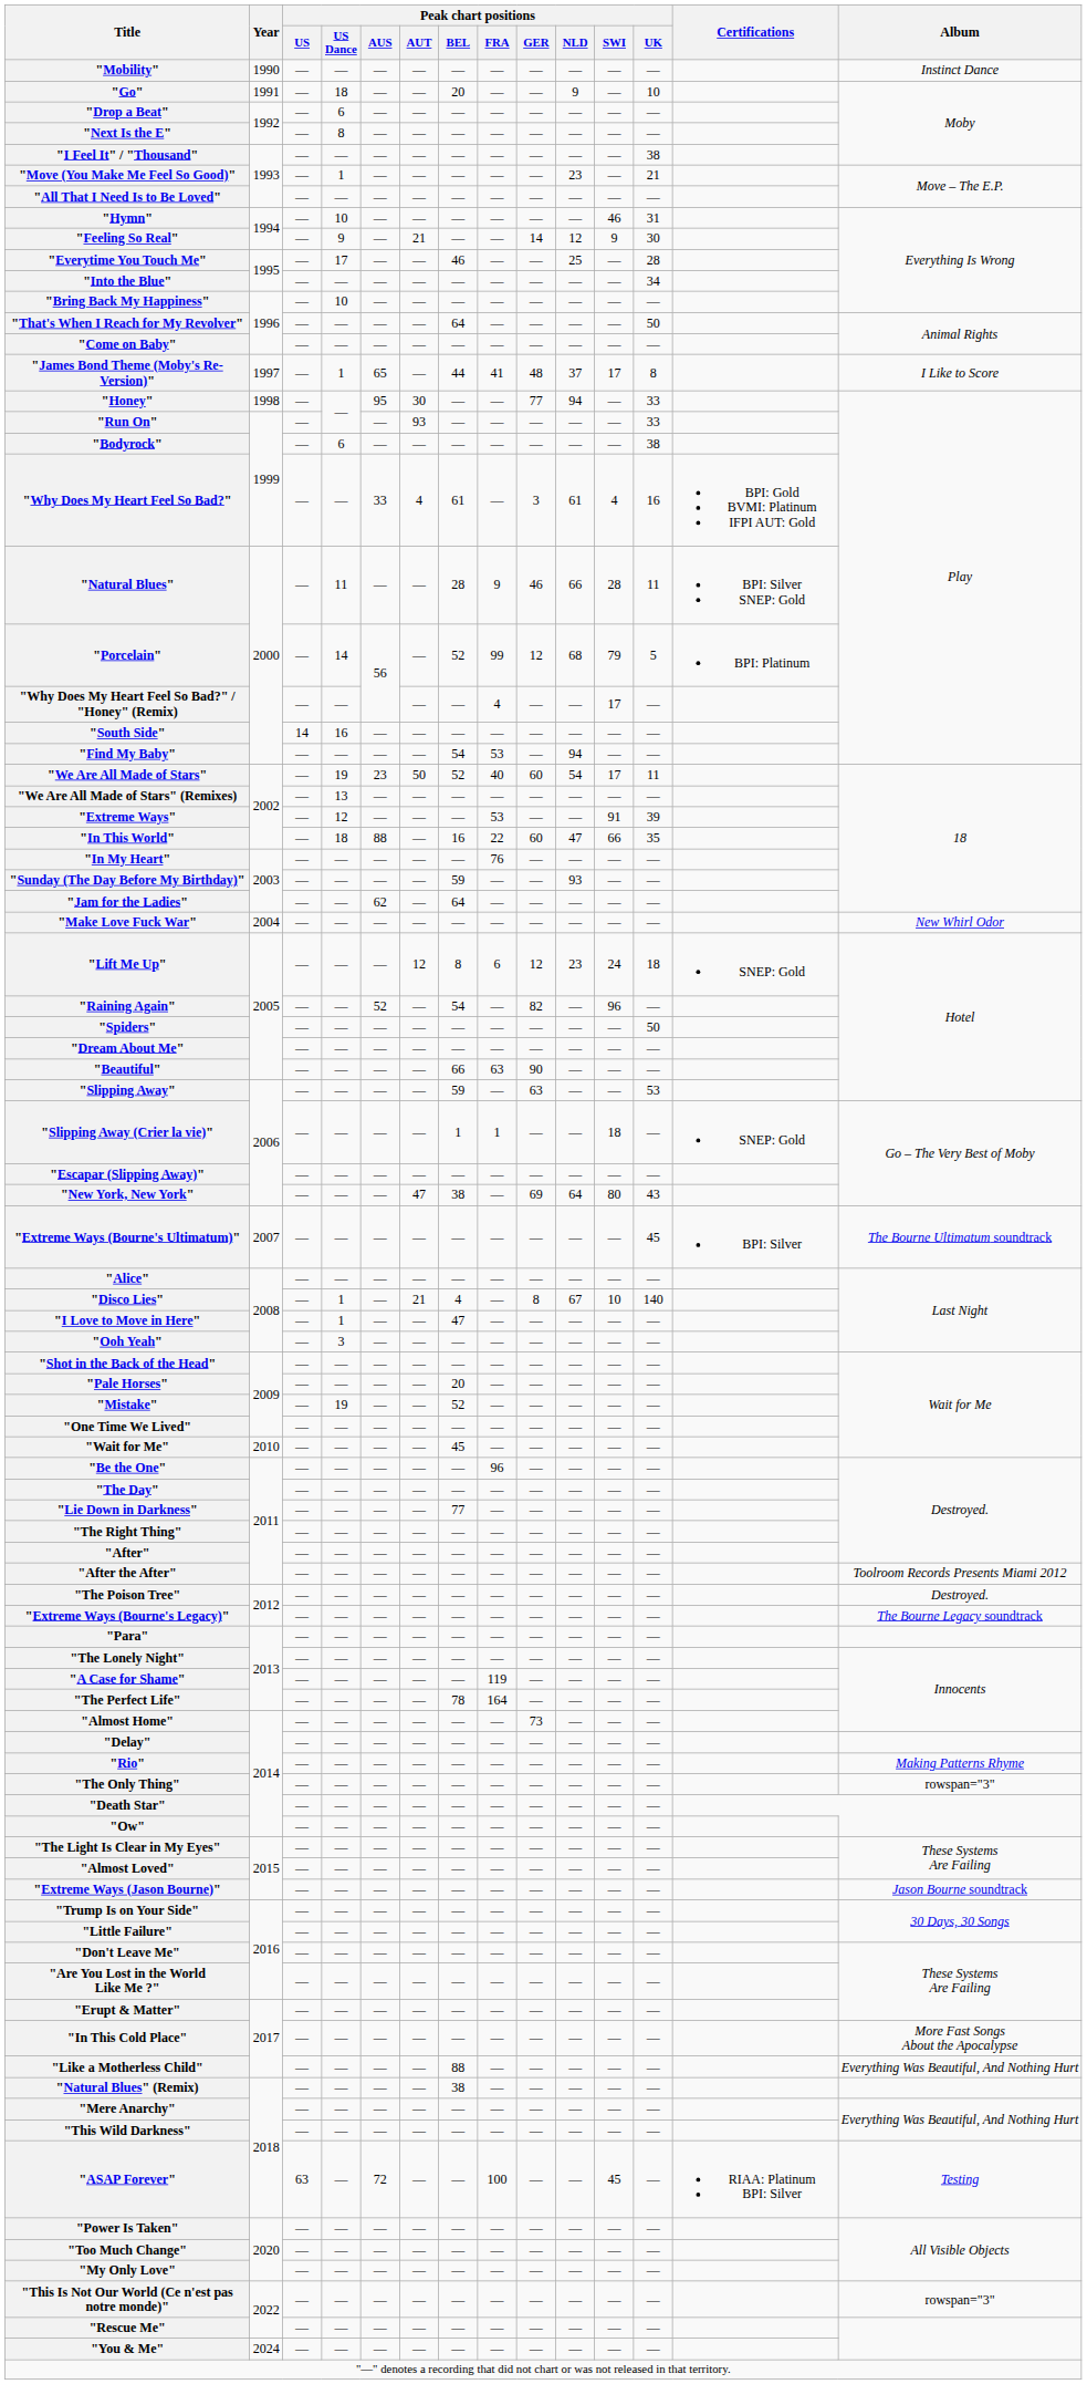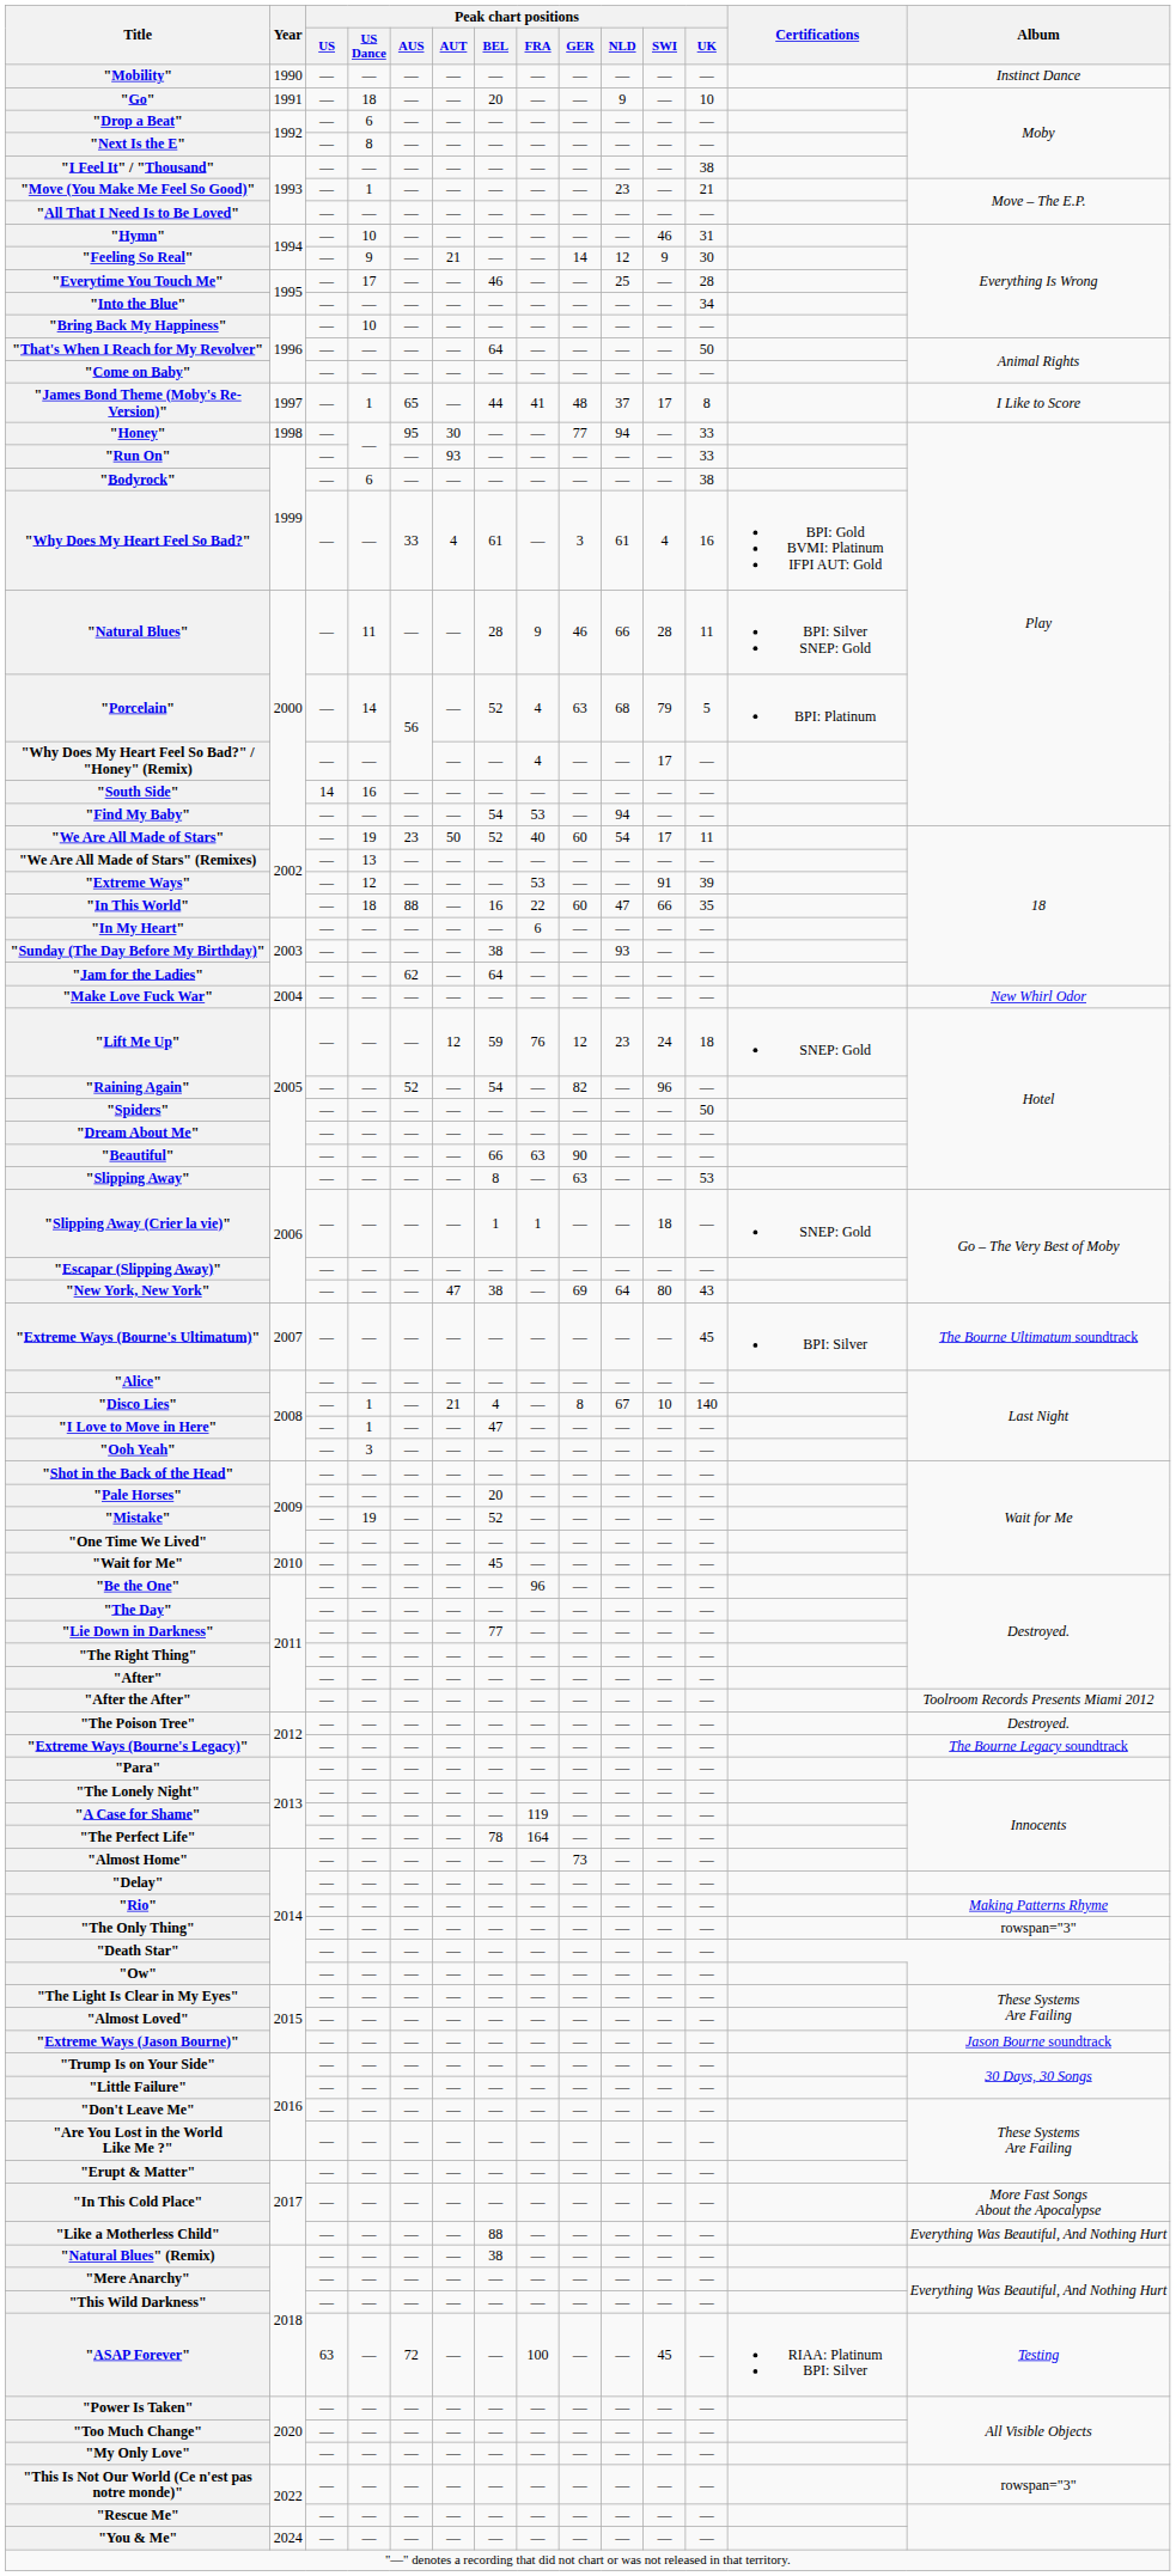"Porcelain" | Peak chart positions / FRA: 99 -> 4
"Porcelain" | Peak chart positions / GER: 12 -> 63
"In My Heart" | Peak chart positions / FRA: 76 -> 6
"Sunday (The Day Before My Birthday)" | Peak chart positions / BEL: 59 -> 38
"Lift Me Up" | Peak chart positions / BEL: 8 -> 59
"Lift Me Up" | Peak chart positions / FRA: 6 -> 76
"Slipping Away" | Peak chart positions / BEL: 59 -> 8
